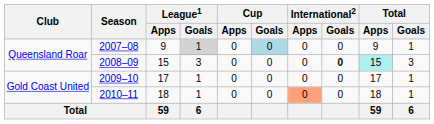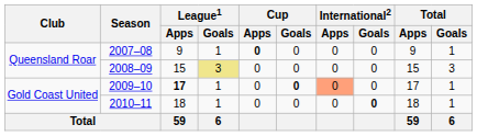2007–08 | League1 / Goals: lightgrey background -> no background
2007–08 | Cup / Apps: normal -> bold
2007–08 | Cup / Goals: lightblue background -> no background
2008–09 | League1 / Goals: no background -> khaki background
2008–09 | International2 / Goals: bold -> normal
2008–09 | Total / Apps: paleturquoise background -> no background
2009–10 | League1 / Apps: normal -> bold
2009–10 | Cup / Goals: normal -> bold
2009–10 | International2 / Apps: no background -> lightsalmon background
2010–11 | International2 / Apps: lightsalmon background -> no background
2010–11 | International2 / Goals: normal -> bold
